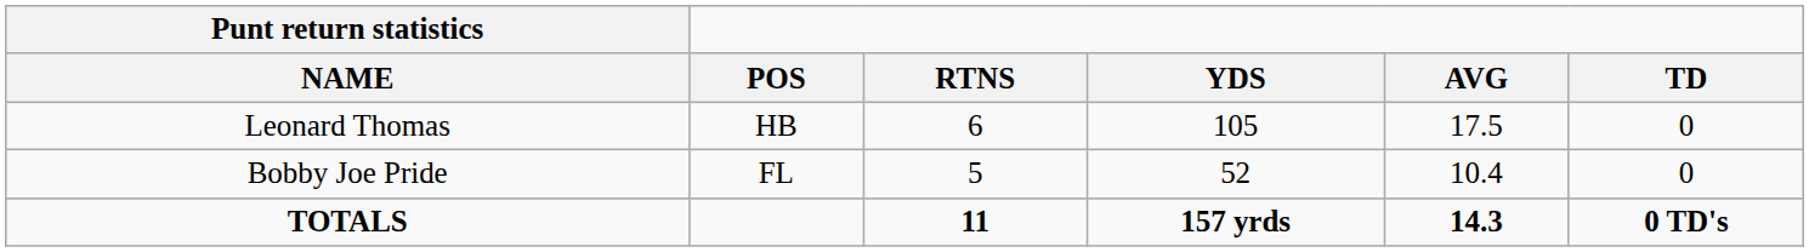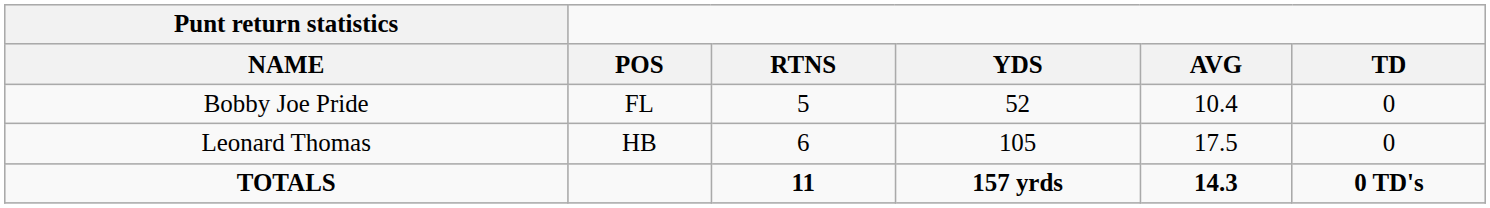rows swapped: Leonard Thomas <-> Bobby Joe Pride
